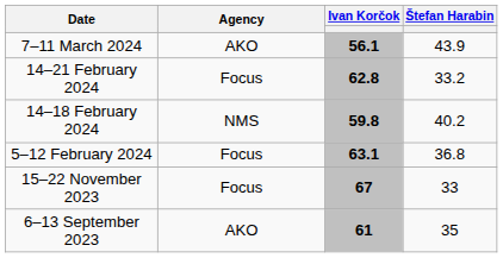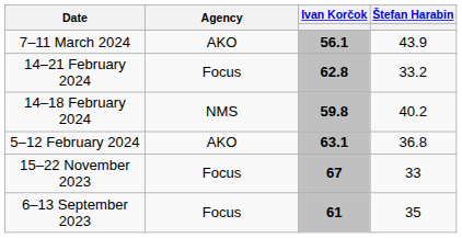5–12 February 2024 | Agency: Focus -> AKO
6–13 September 2023 | Agency: AKO -> Focus
